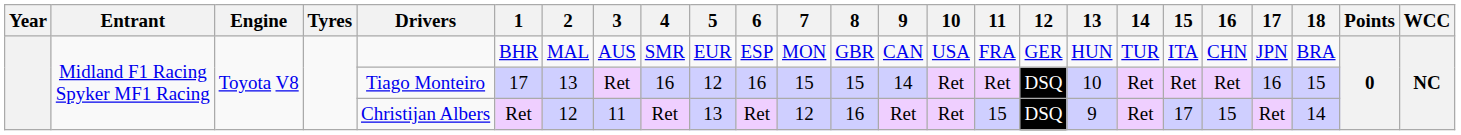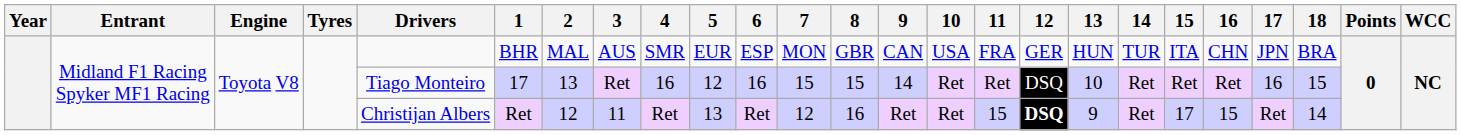row 4 | 12: normal -> bold
